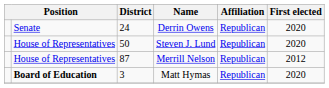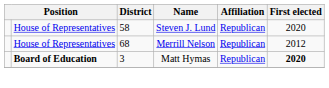- row: Senate | 24 | Derrin Owens | Republican | 2020
Steven J. Lund | District: 50 -> 58
Merrill Nelson | District: 87 -> 68
Matt Hymas | First elected: normal -> bold
